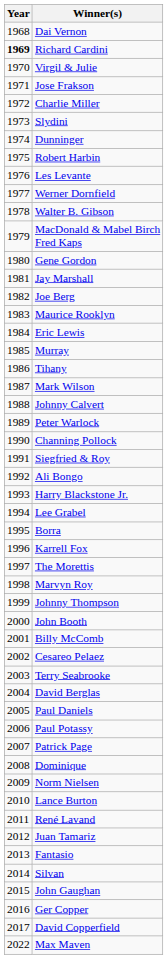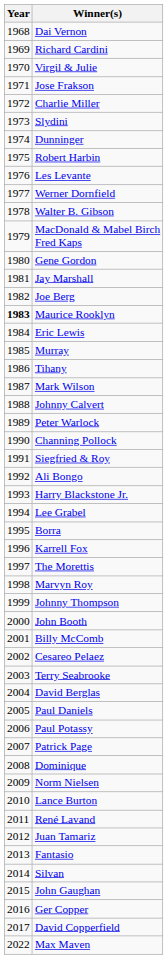Richard Cardini | Year: bold -> normal
Maurice Rooklyn | Year: normal -> bold
